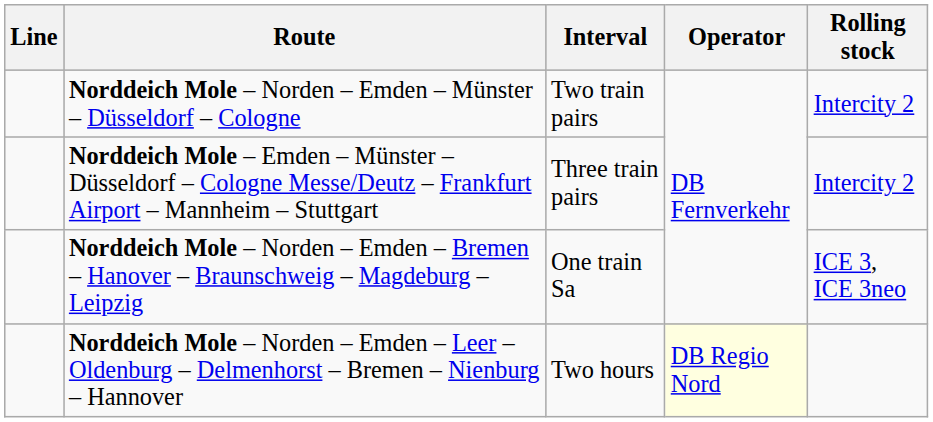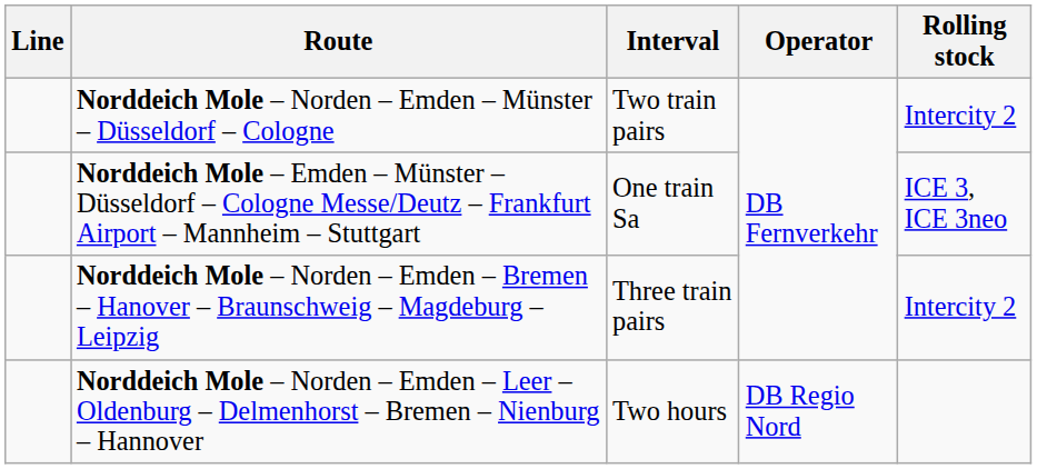row 3 | Interval: Three train pairs -> One train Sa
row 3 | Rolling stock: Intercity 2 -> ICE 3, ICE 3neo
row 4 | Interval: One train Sa -> Three train pairs
row 4 | Rolling stock: ICE 3, ICE 3neo -> Intercity 2
row 5 | Operator: lightyellow background -> no background
